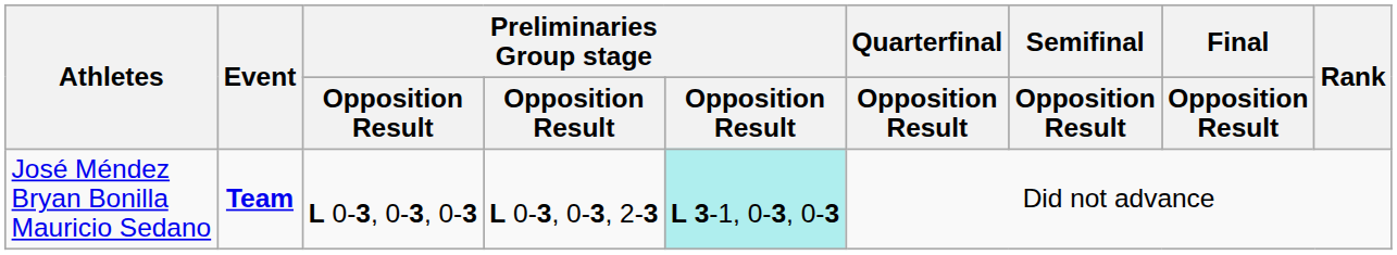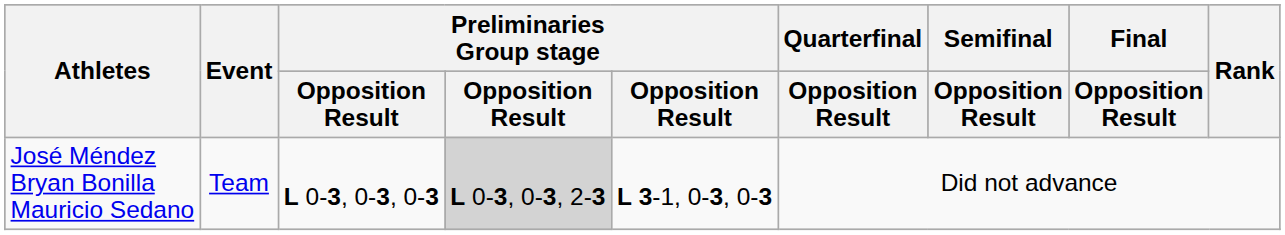José Méndez Bryan Bonilla Mauricio Sedano | Event: bold -> normal
José Méndez Bryan Bonilla Mauricio Sedano | column 4: no background -> lightgrey background
José Méndez Bryan Bonilla Mauricio Sedano | column 5: paleturquoise background -> no background
